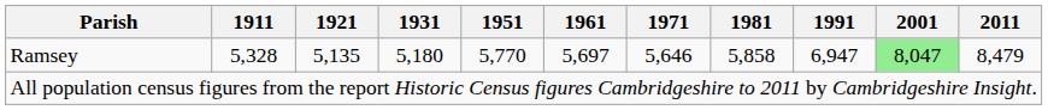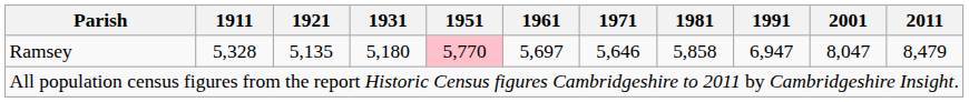Ramsey | 1951: no background -> pink background
Ramsey | 2001: lightgreen background -> no background
